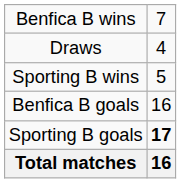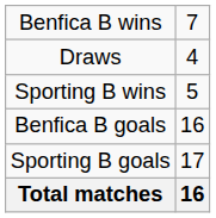Sporting B goals | column 2: bold -> normal
